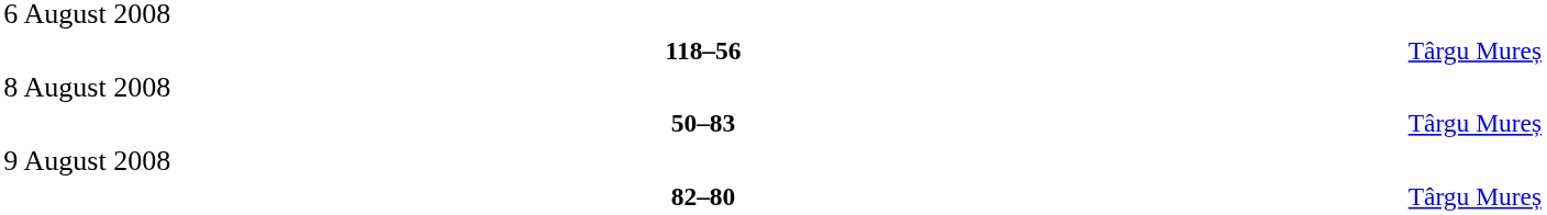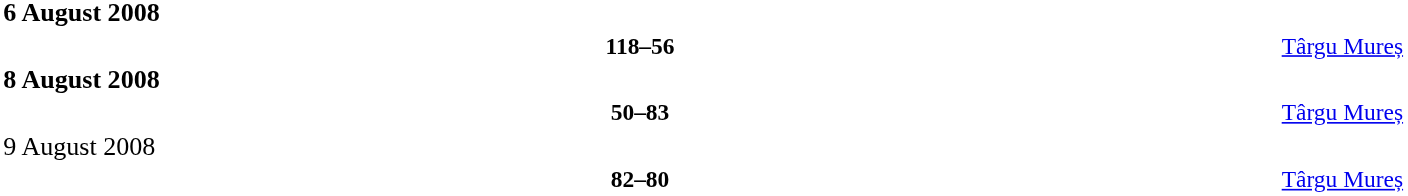6 August 2008 | column 1: normal -> bold
8 August 2008 | column 1: normal -> bold
